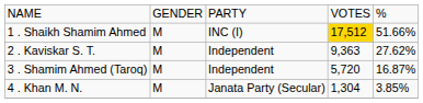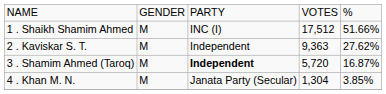1 . Shaikh Shamim Ahmed | column 4: gold background -> no background
3 . Shamim Ahmed (Taroq) | column 3: normal -> bold
